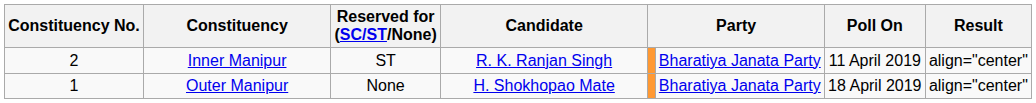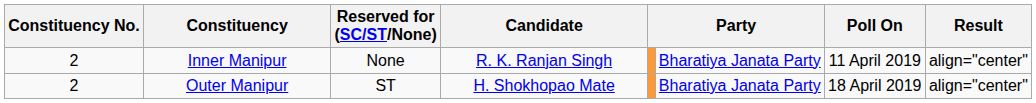Inner Manipur | Reserved for (SC/ST/None): ST -> None
Outer Manipur | Constituency No.: 1 -> 2
Outer Manipur | Reserved for (SC/ST/None): None -> ST
